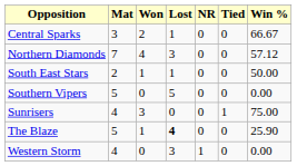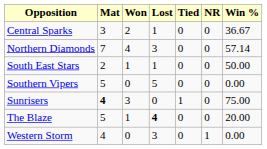columns swapped: Tied <-> NR
Central Sparks | Win %: 66.67 -> 36.67
Northern Diamonds | Win %: 57.12 -> 57.14
Sunrisers | Mat: normal -> bold
The Blaze | Win %: 25.90 -> 20.00
